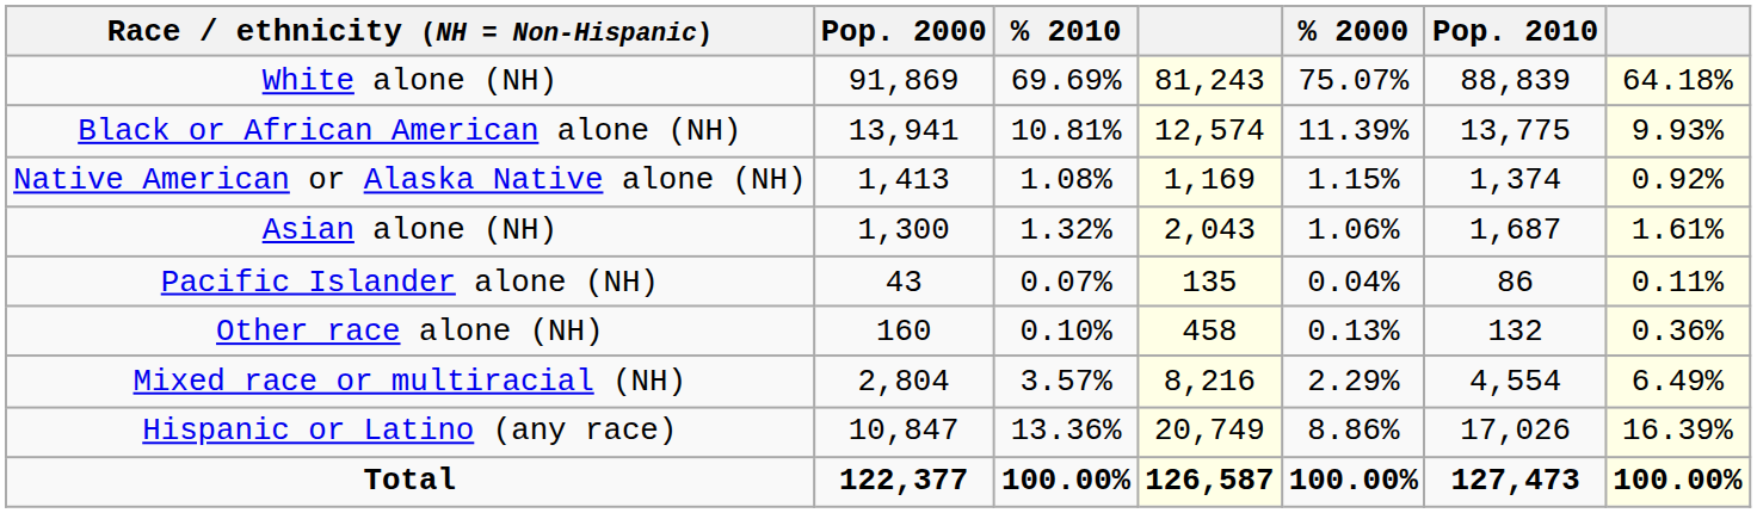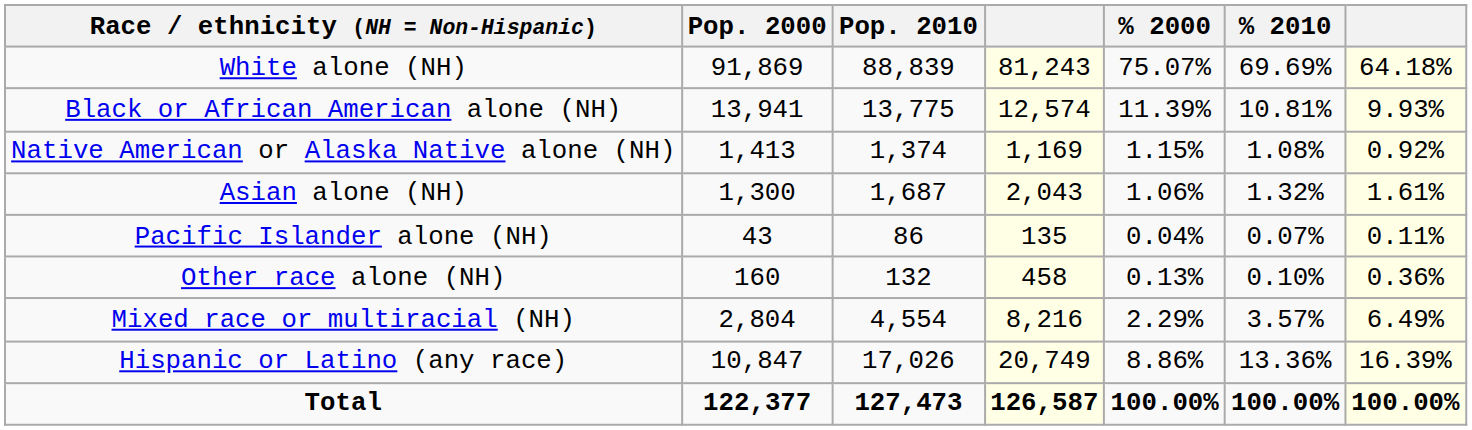columns swapped: Pop. 2010 <-> % 2010
